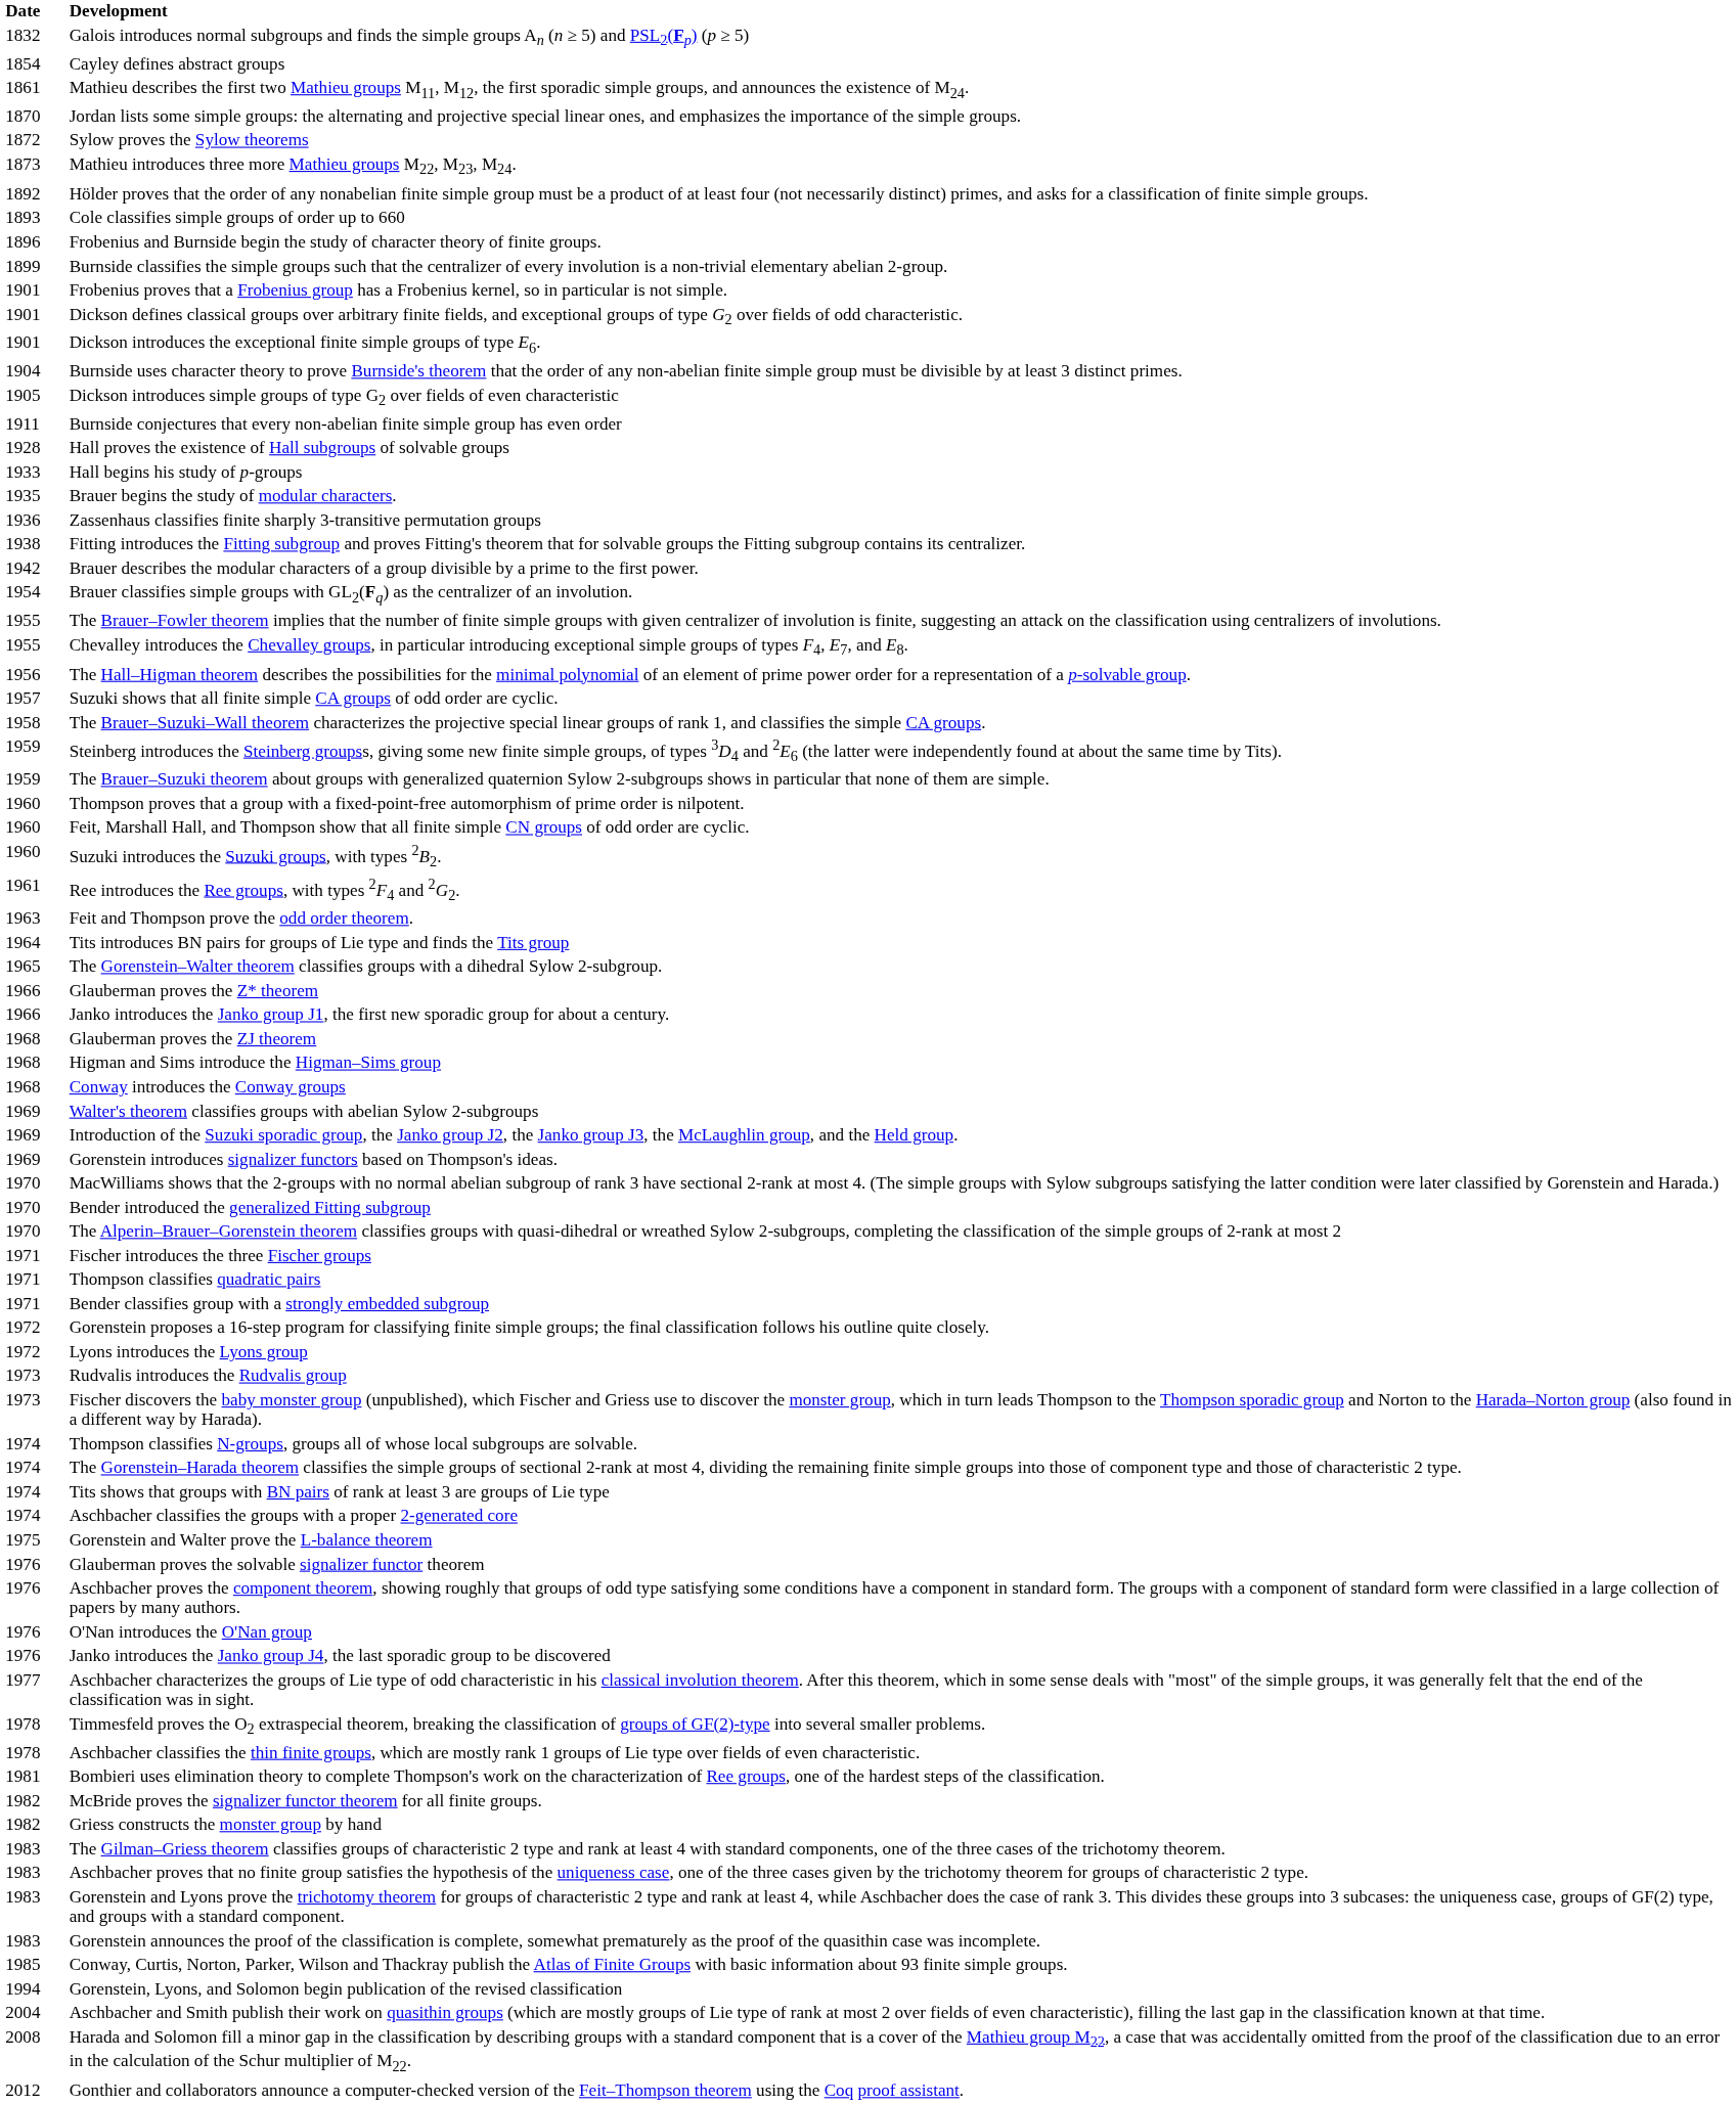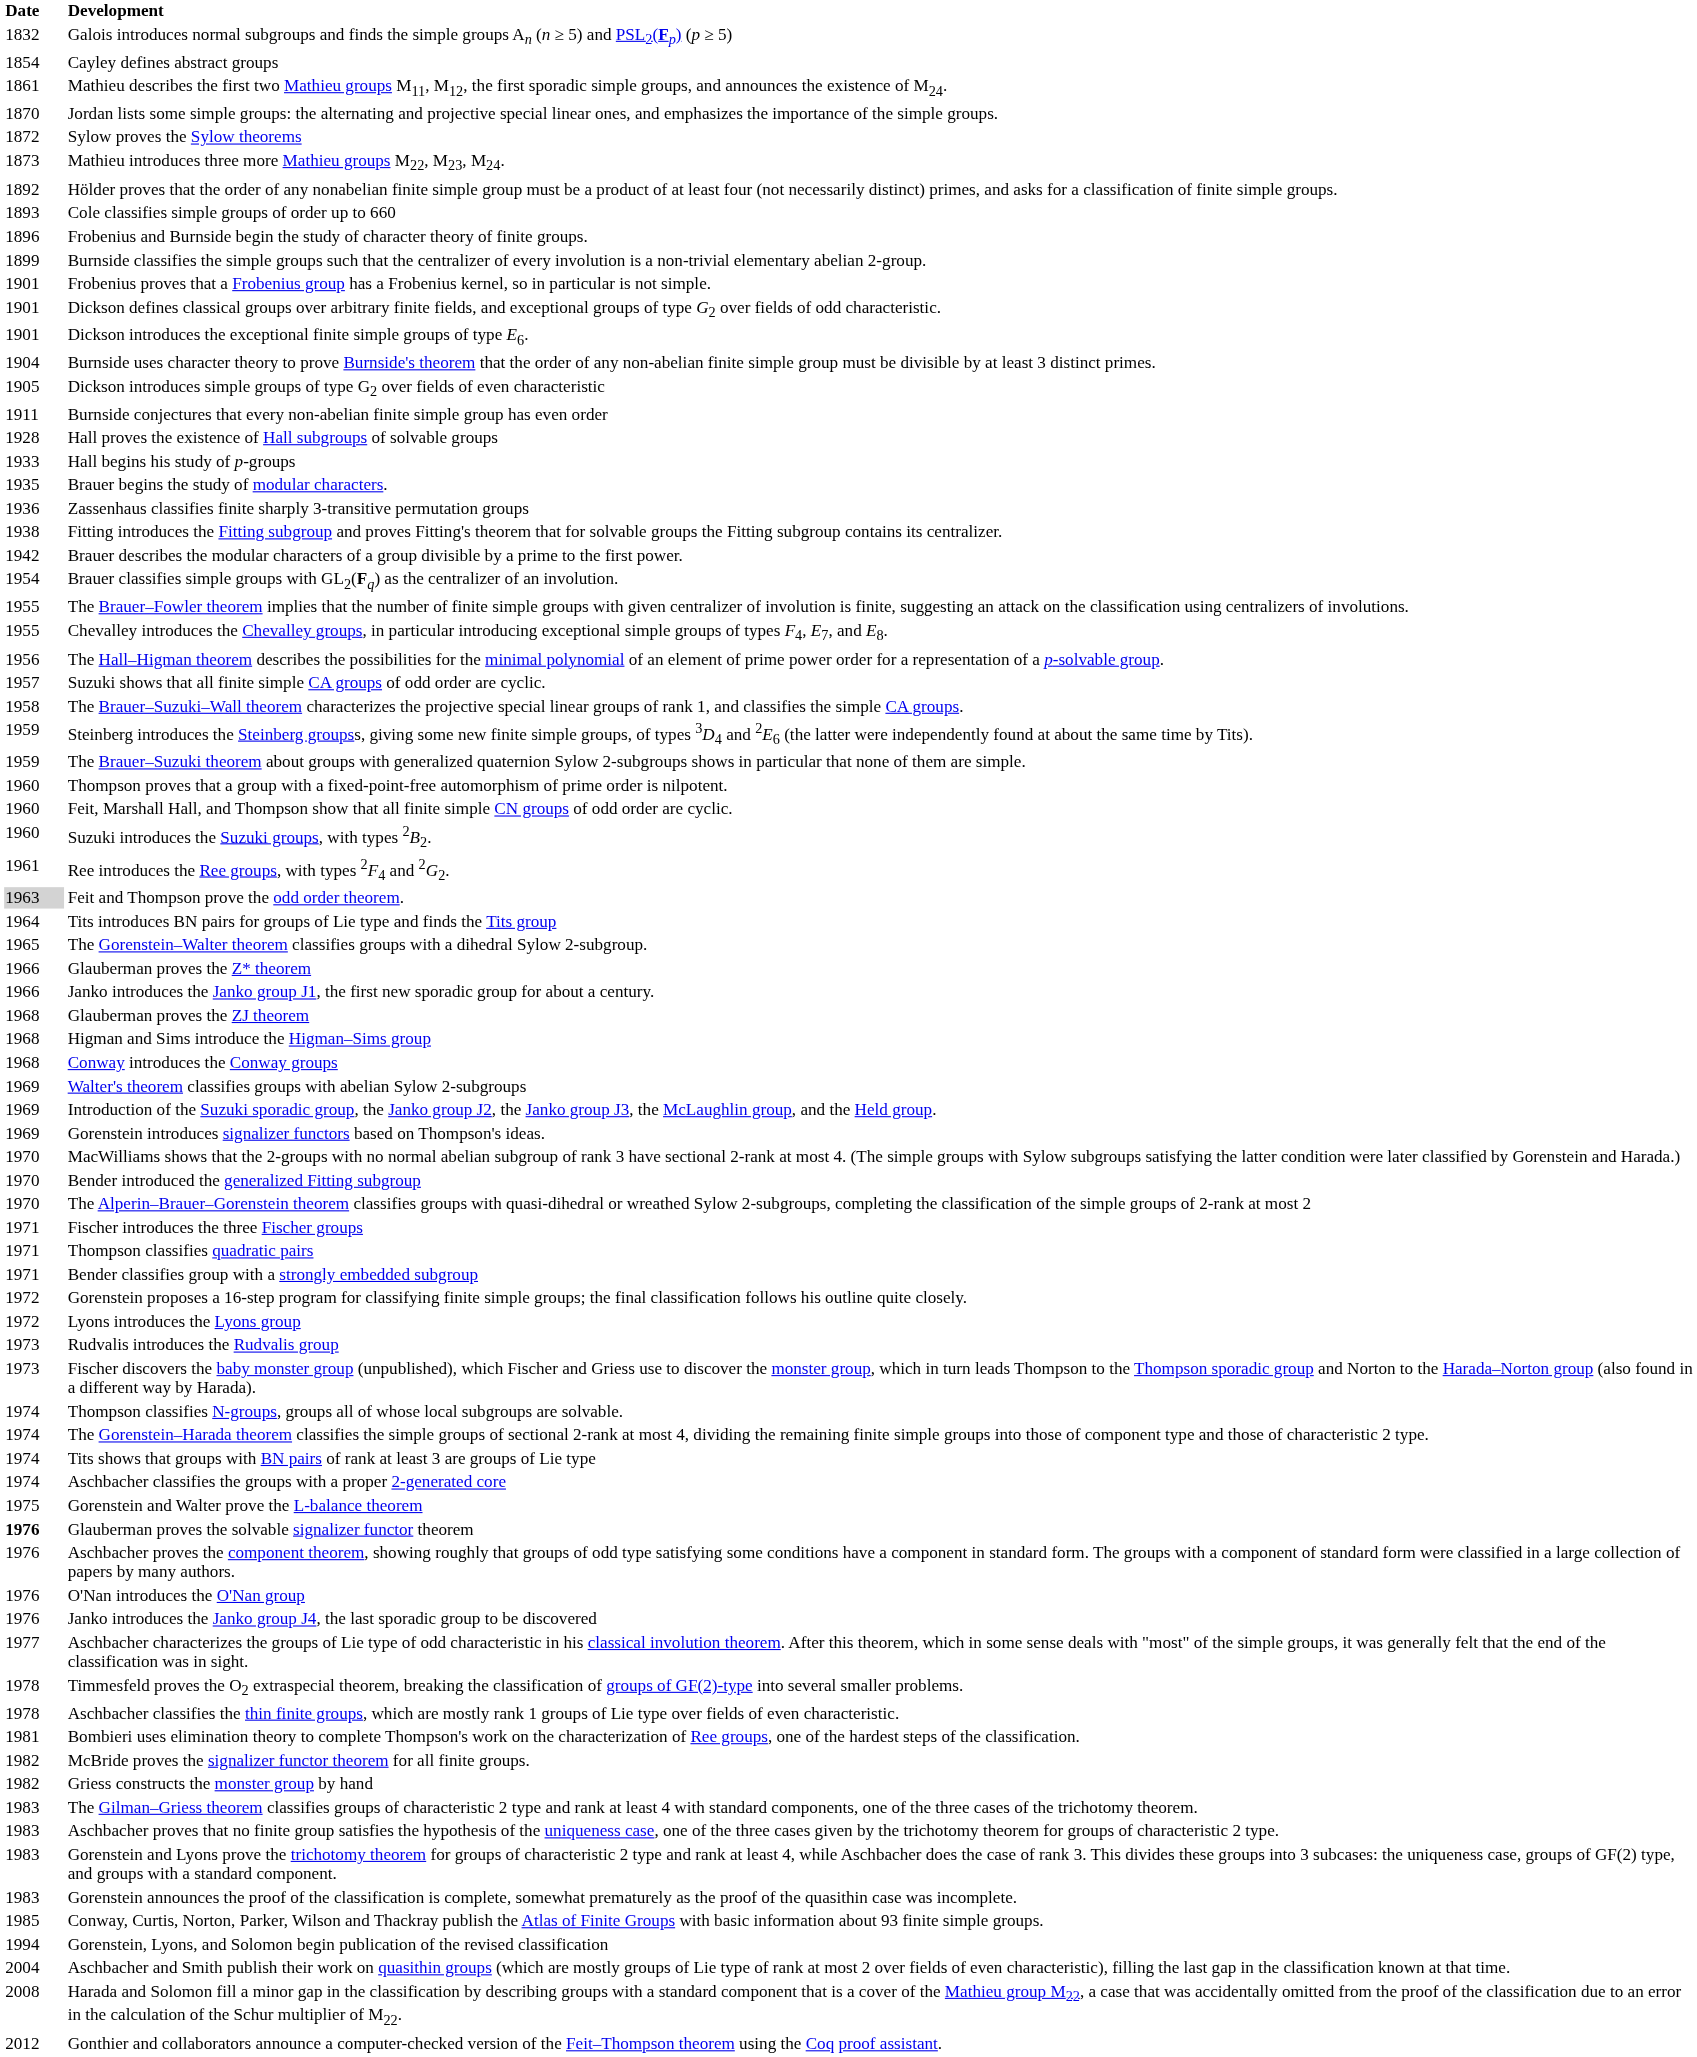Feit and Thompson prove the odd order theorem. | Date: no background -> lightgrey background
Glauberman proves the solvable signalizer functor theorem | Date: normal -> bold
